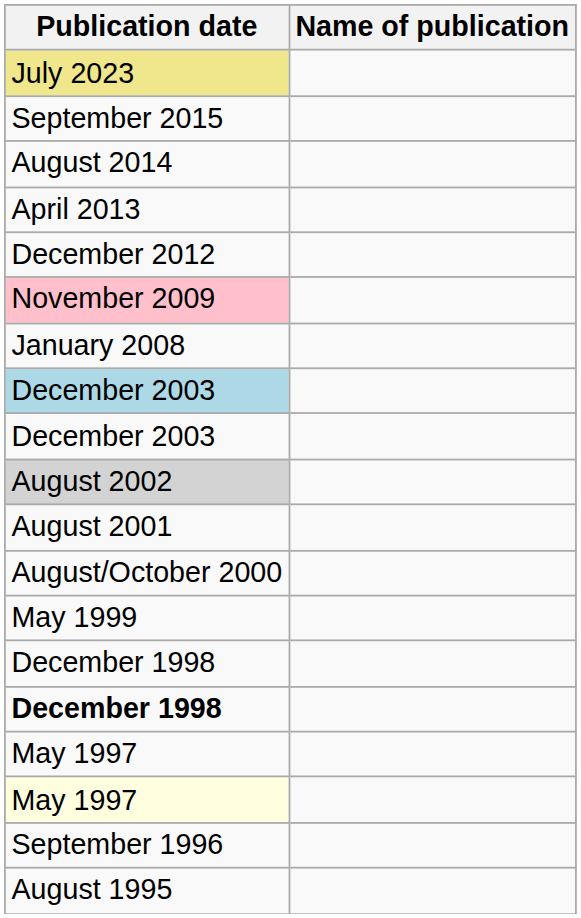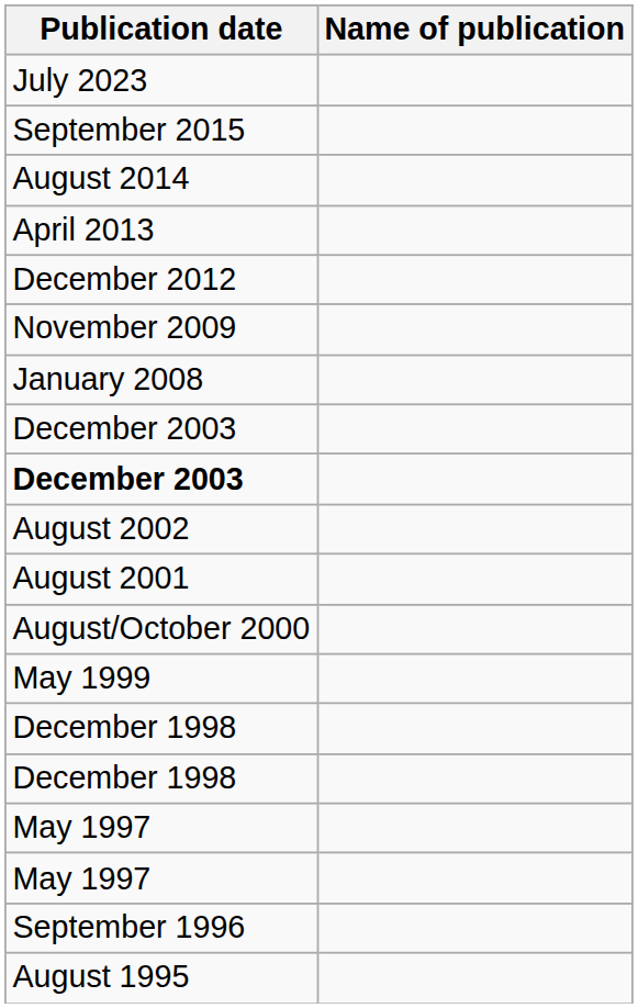row 2 | Publication date: khaki background -> no background
row 7 | Publication date: pink background -> no background
row 9 | Publication date: lightblue background -> no background
row 10 | Publication date: normal -> bold
row 11 | Publication date: lightgrey background -> no background
row 16 | Publication date: bold -> normal
row 18 | Publication date: lightyellow background -> no background
